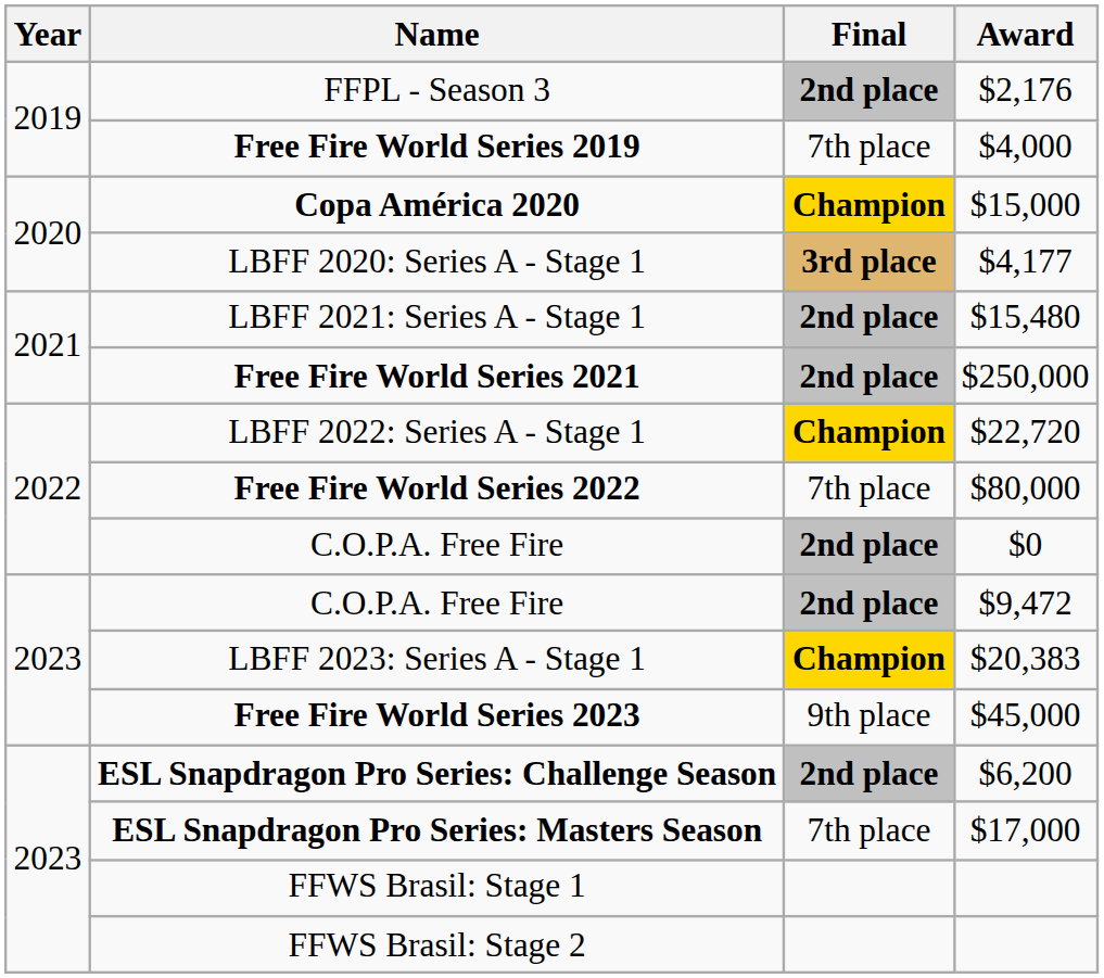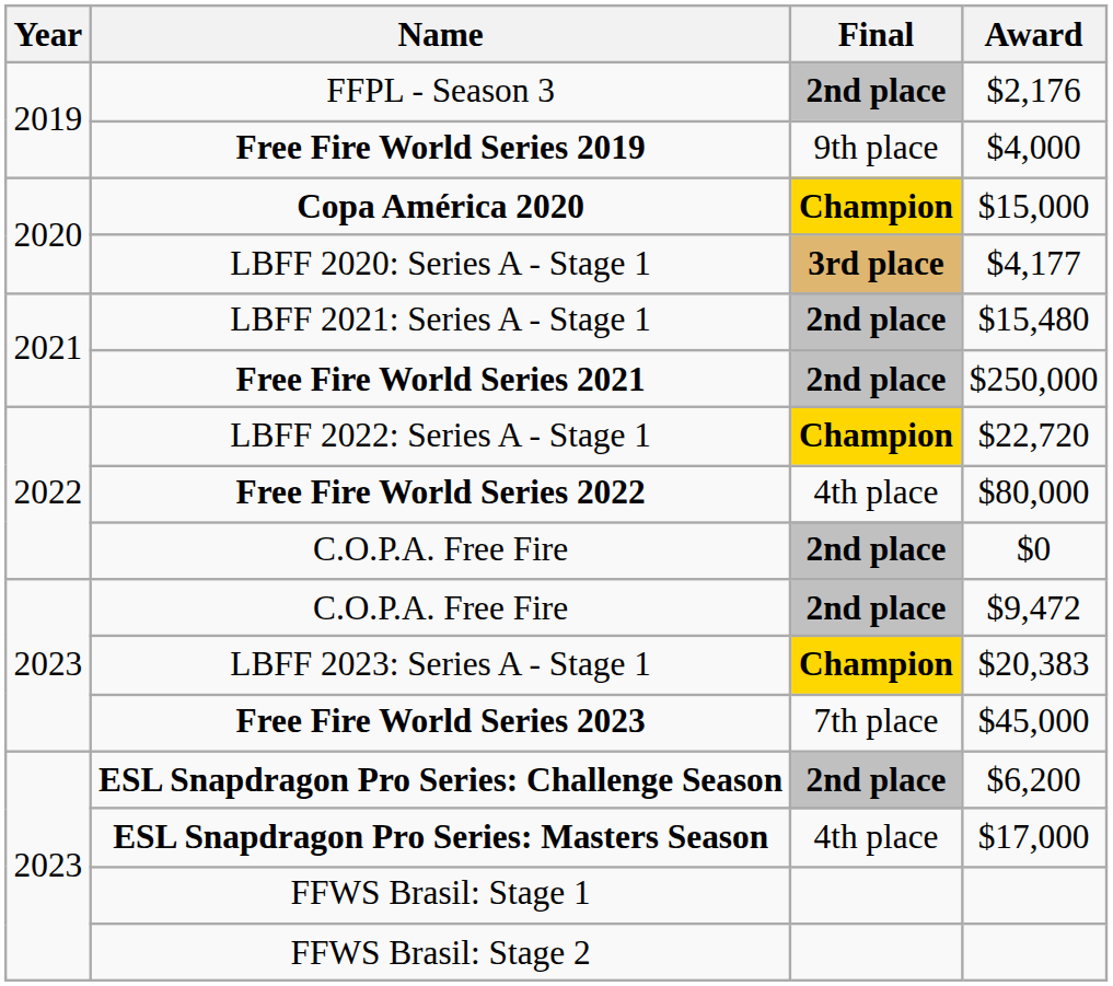Free Fire World Series 2019 | Final: 7th place -> 9th place
Free Fire World Series 2022 | Final: 7th place -> 4th place
Free Fire World Series 2023 | Final: 9th place -> 7th place
ESL Snapdragon Pro Series: Masters Season | Final: 7th place -> 4th place
